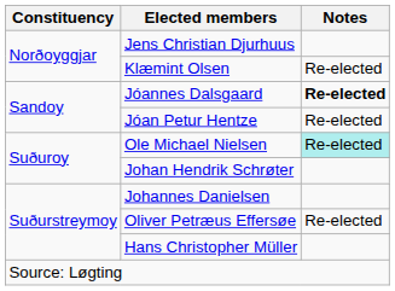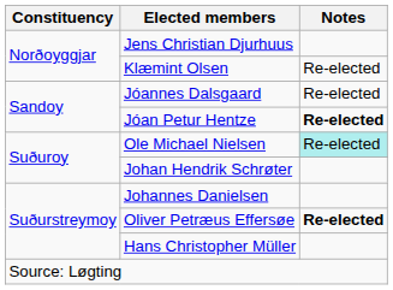Jóannes Dalsgaard | Notes: bold -> normal
Jóan Petur Hentze | Notes: normal -> bold
Oliver Petræus Effersøe | Notes: normal -> bold
